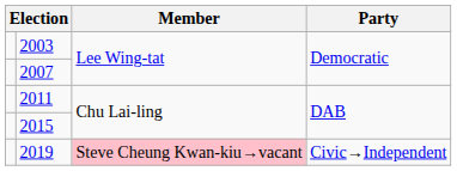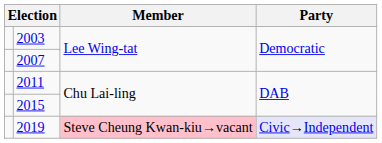2019 | Party: no background -> lavender background
